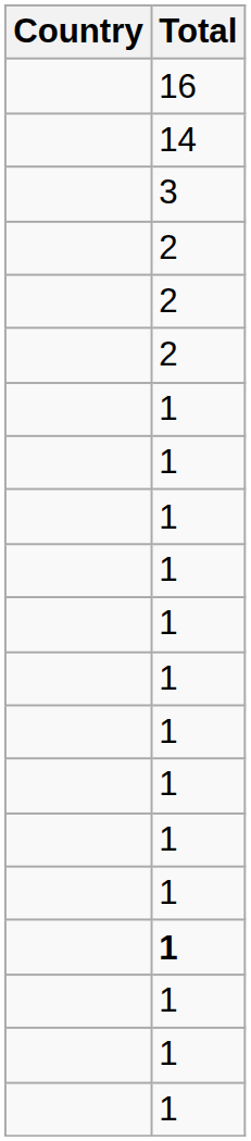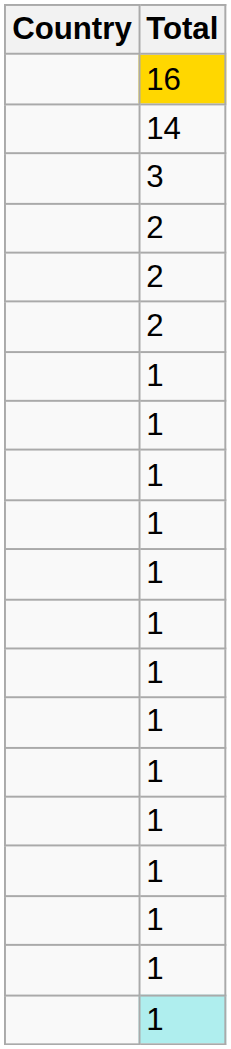row 2 | Total: no background -> gold background
row 18 | Total: bold -> normal
row 21 | Total: no background -> paleturquoise background
